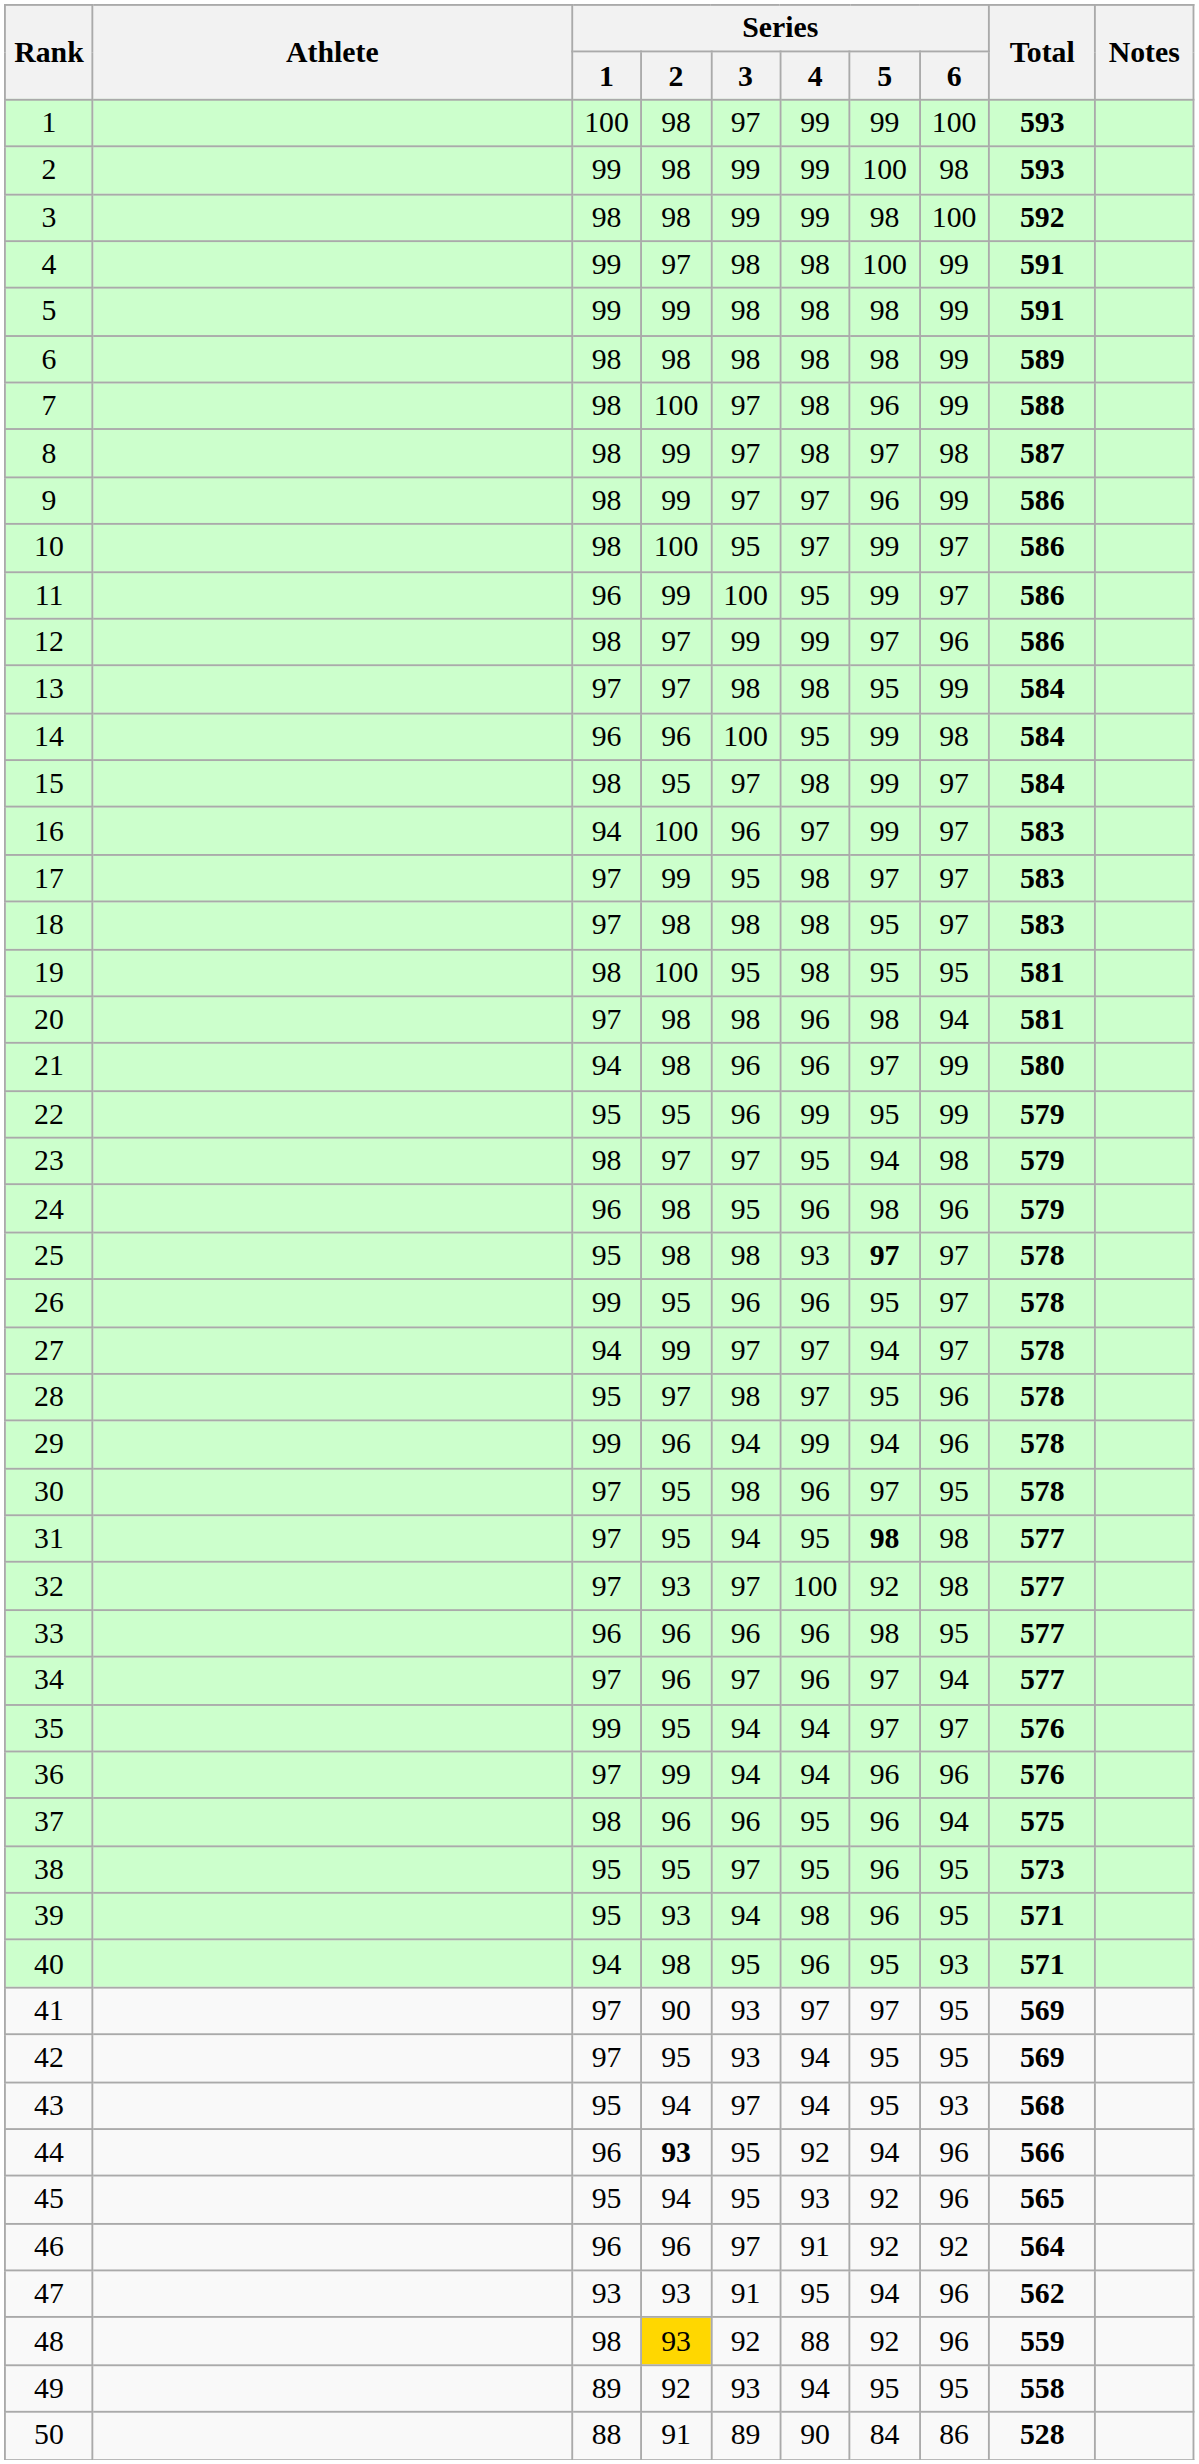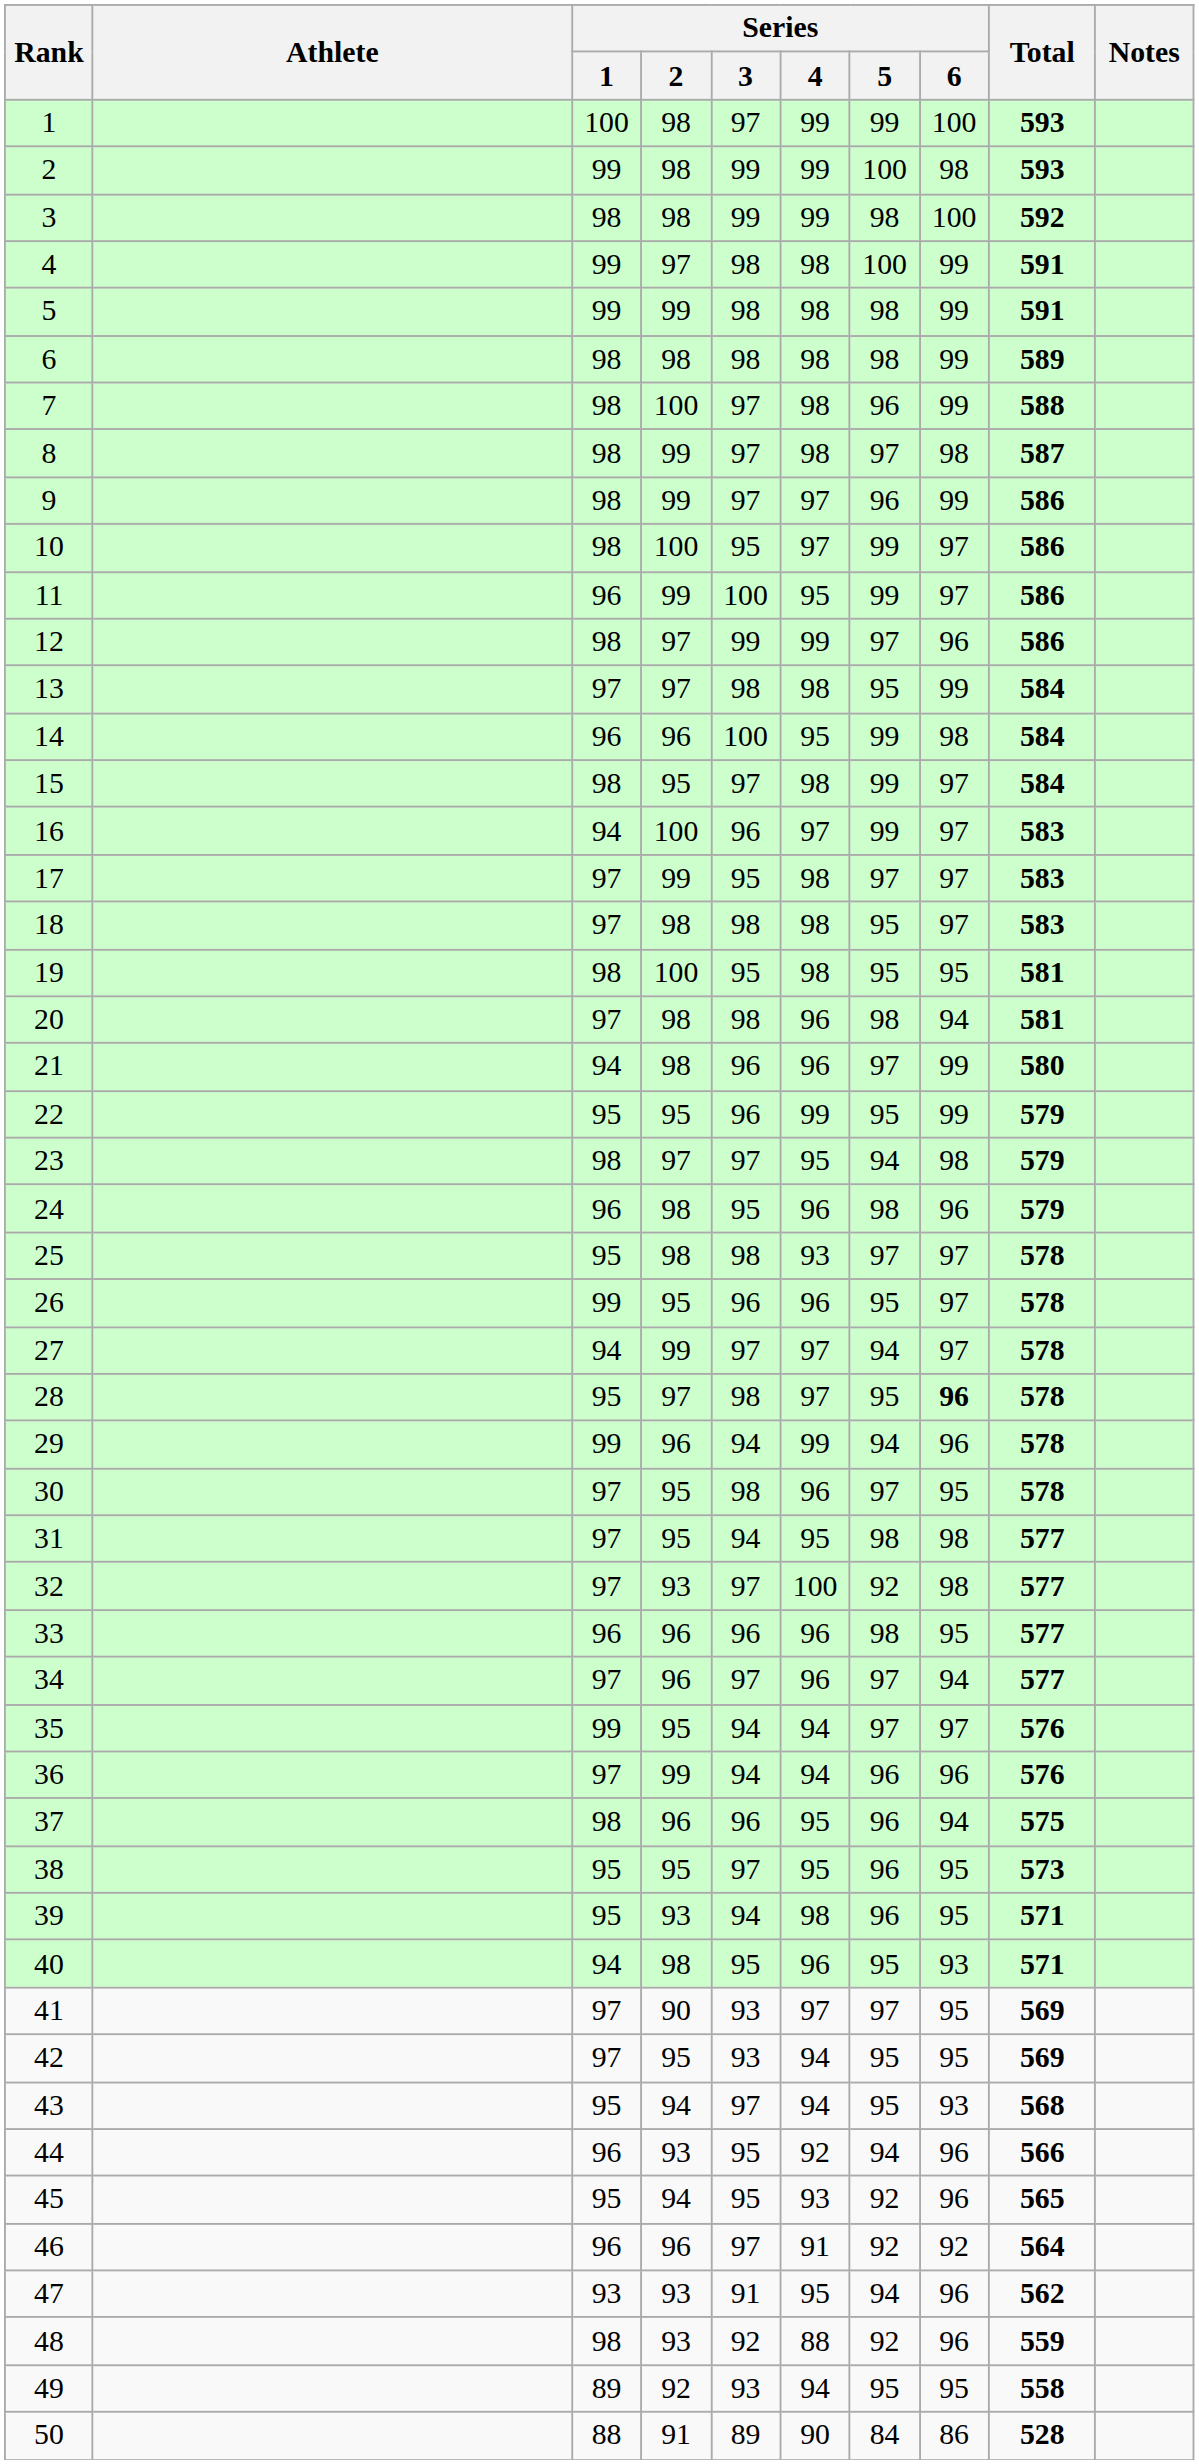25 | Series / 5: bold -> normal
28 | Series / 6: normal -> bold
31 | Series / 5: bold -> normal
44 | Series / 2: bold -> normal
48 | Series / 2: gold background -> no background
